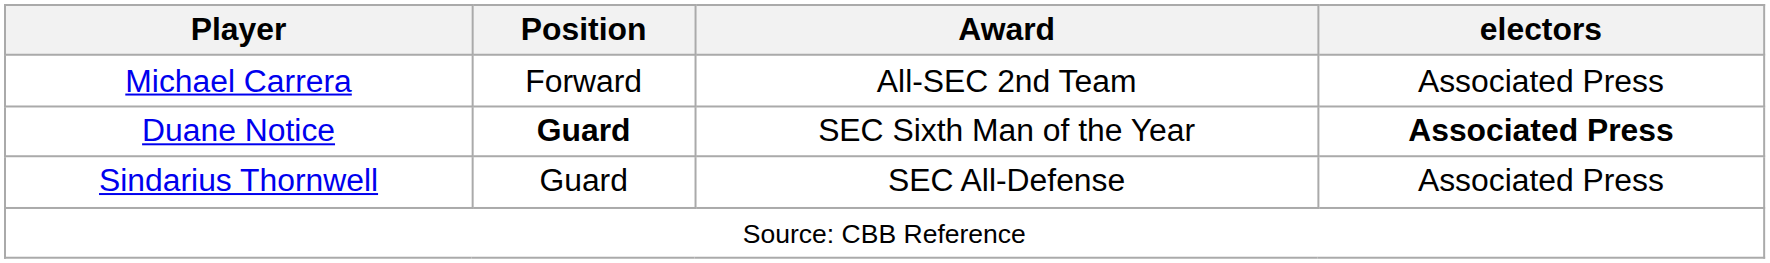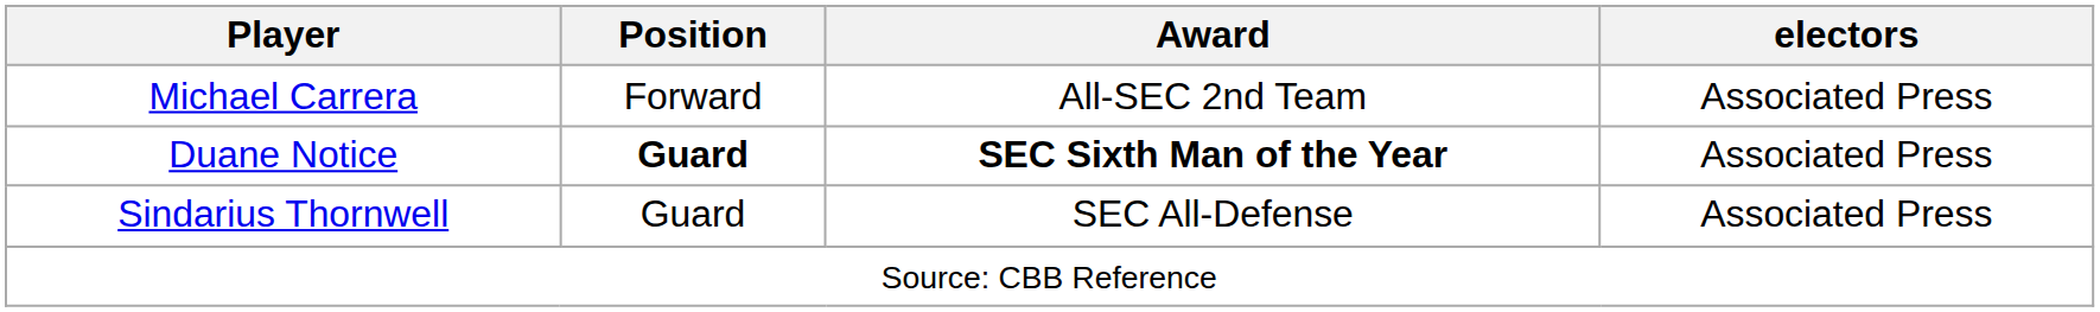Duane Notice | Award: normal -> bold
Duane Notice | electors: bold -> normal
